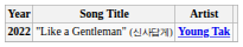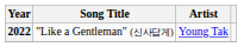2022 | Artist: bold -> normal
